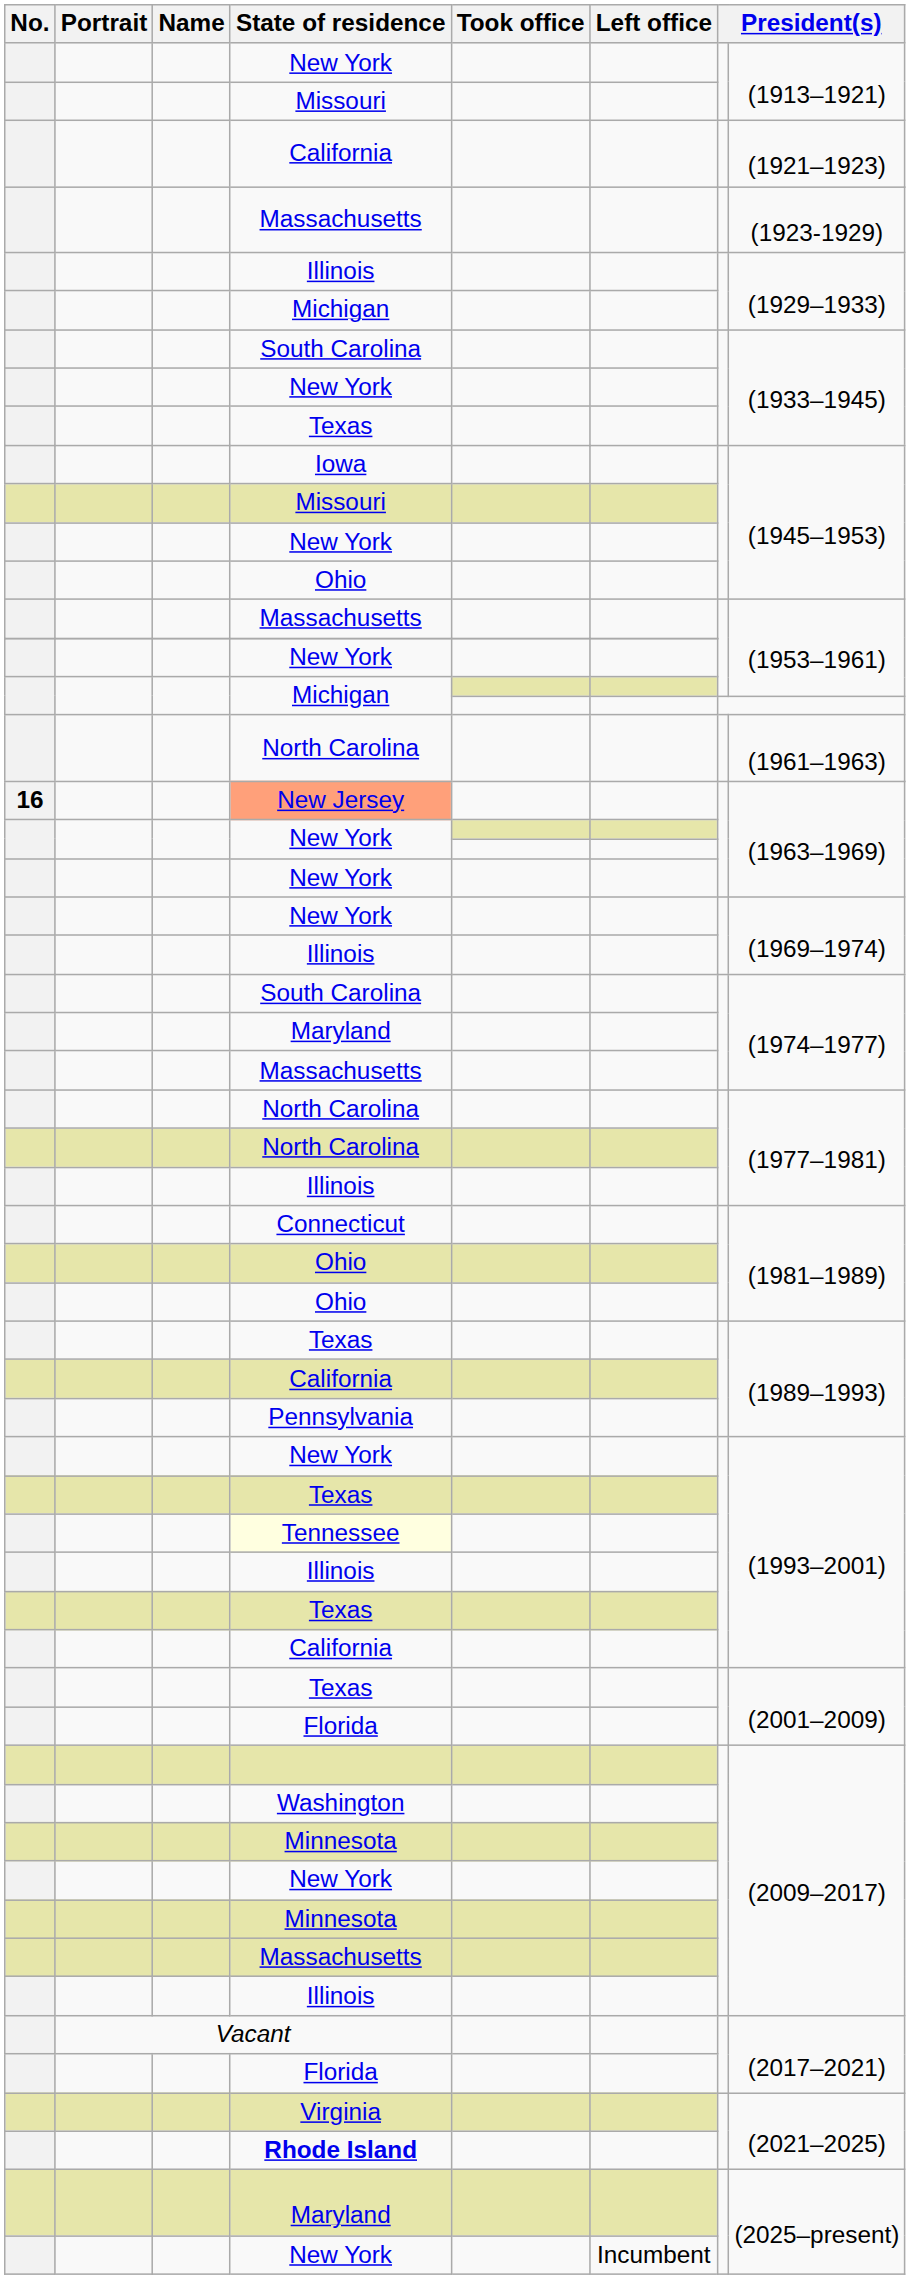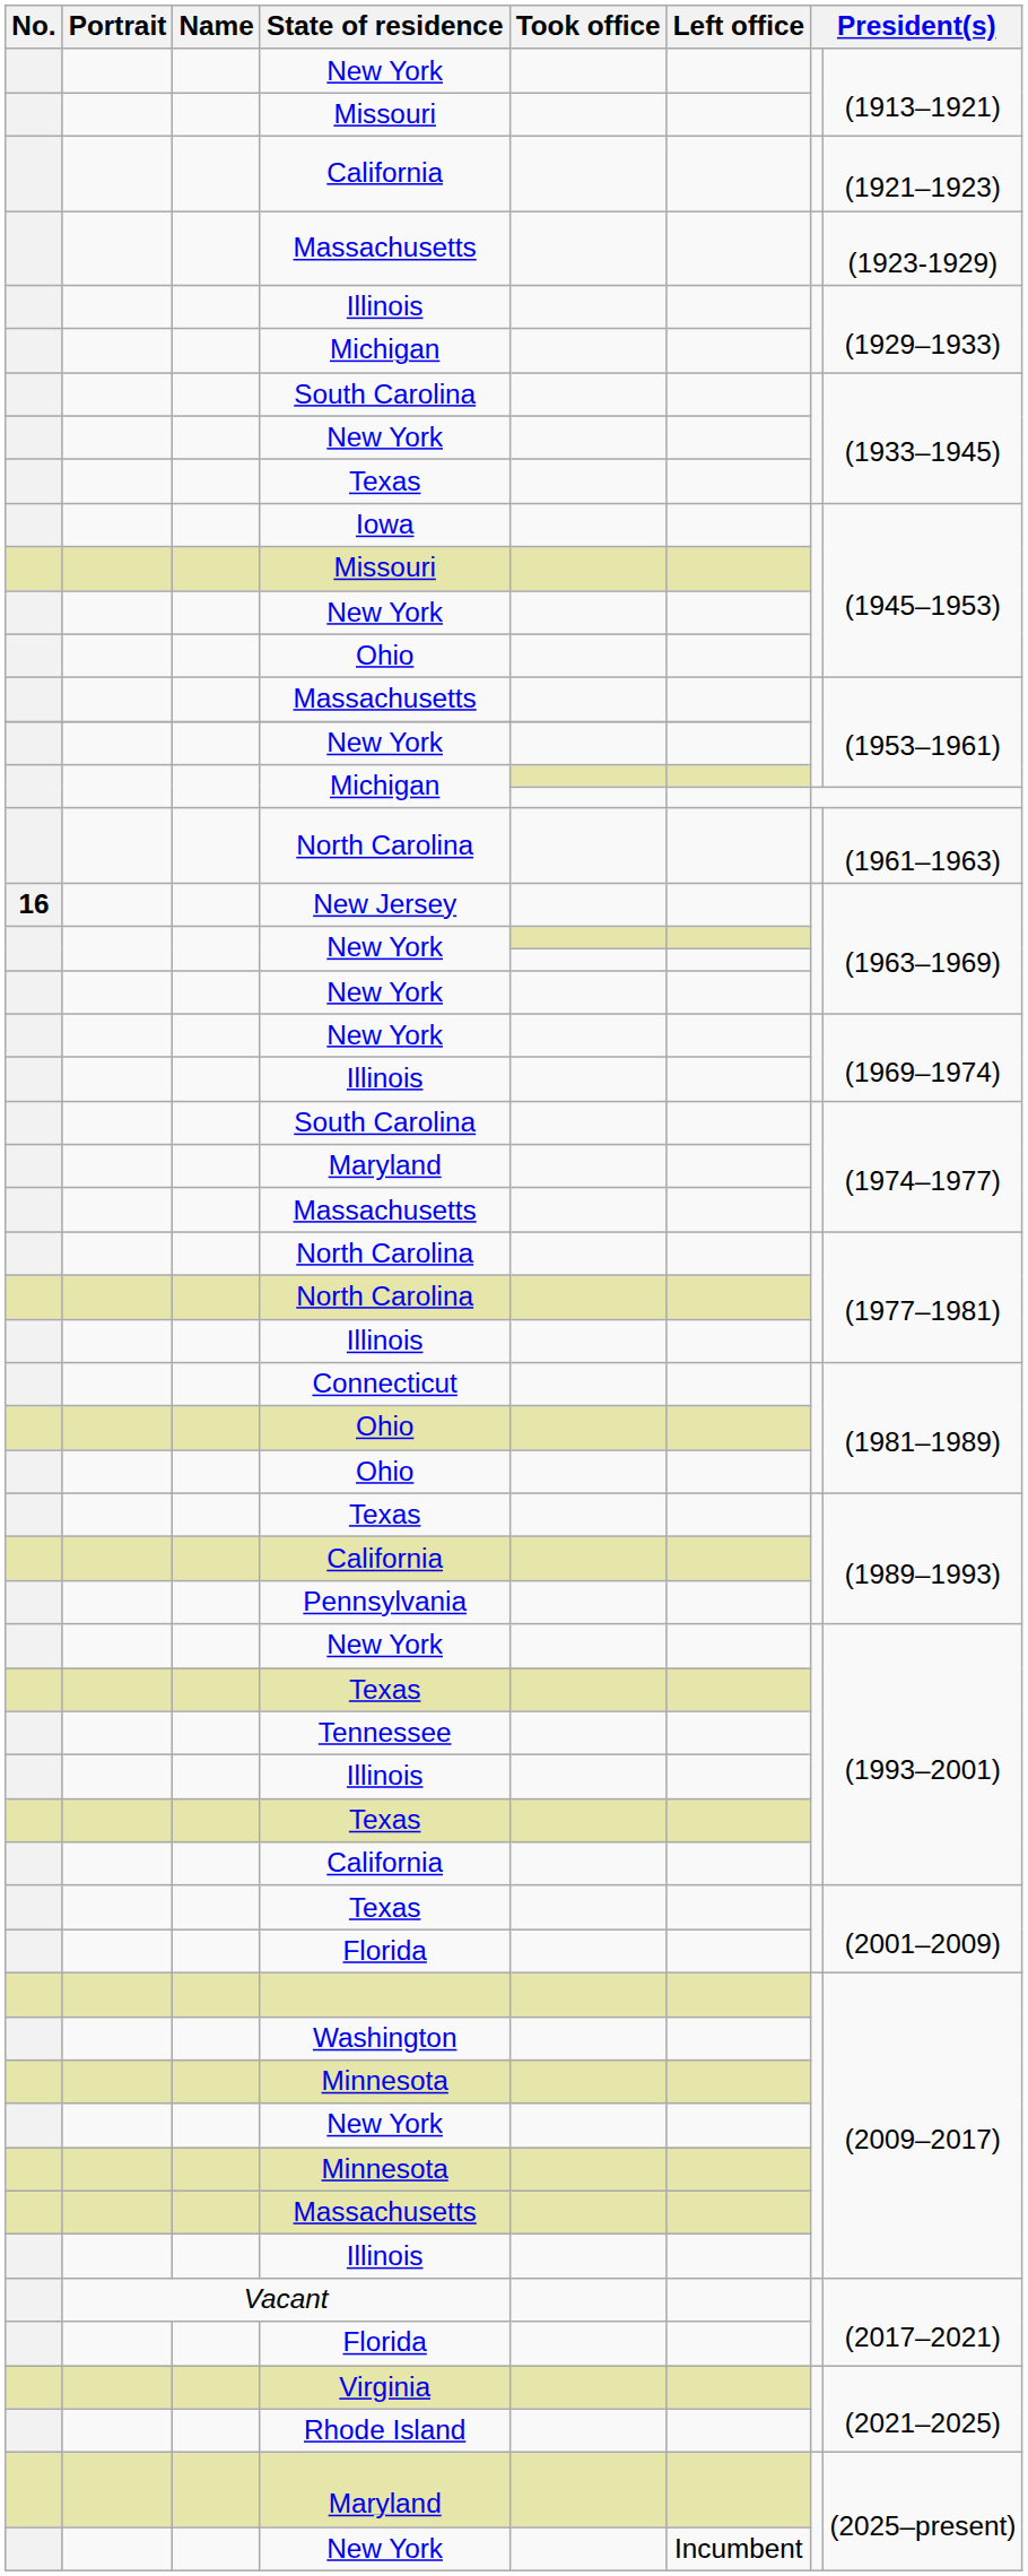New Jersey | State of residence: lightsalmon background -> no background
Tennessee | State of residence: lightyellow background -> no background
Rhode Island | State of residence: bold -> normal
